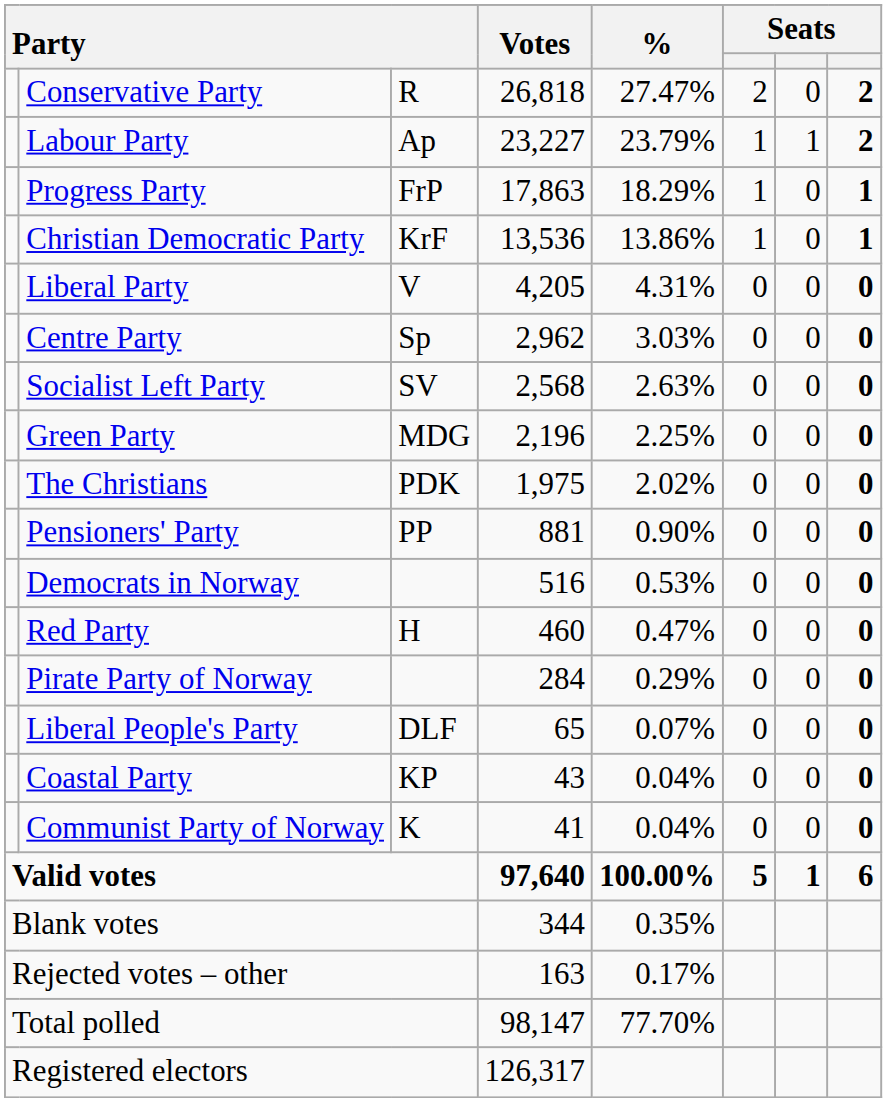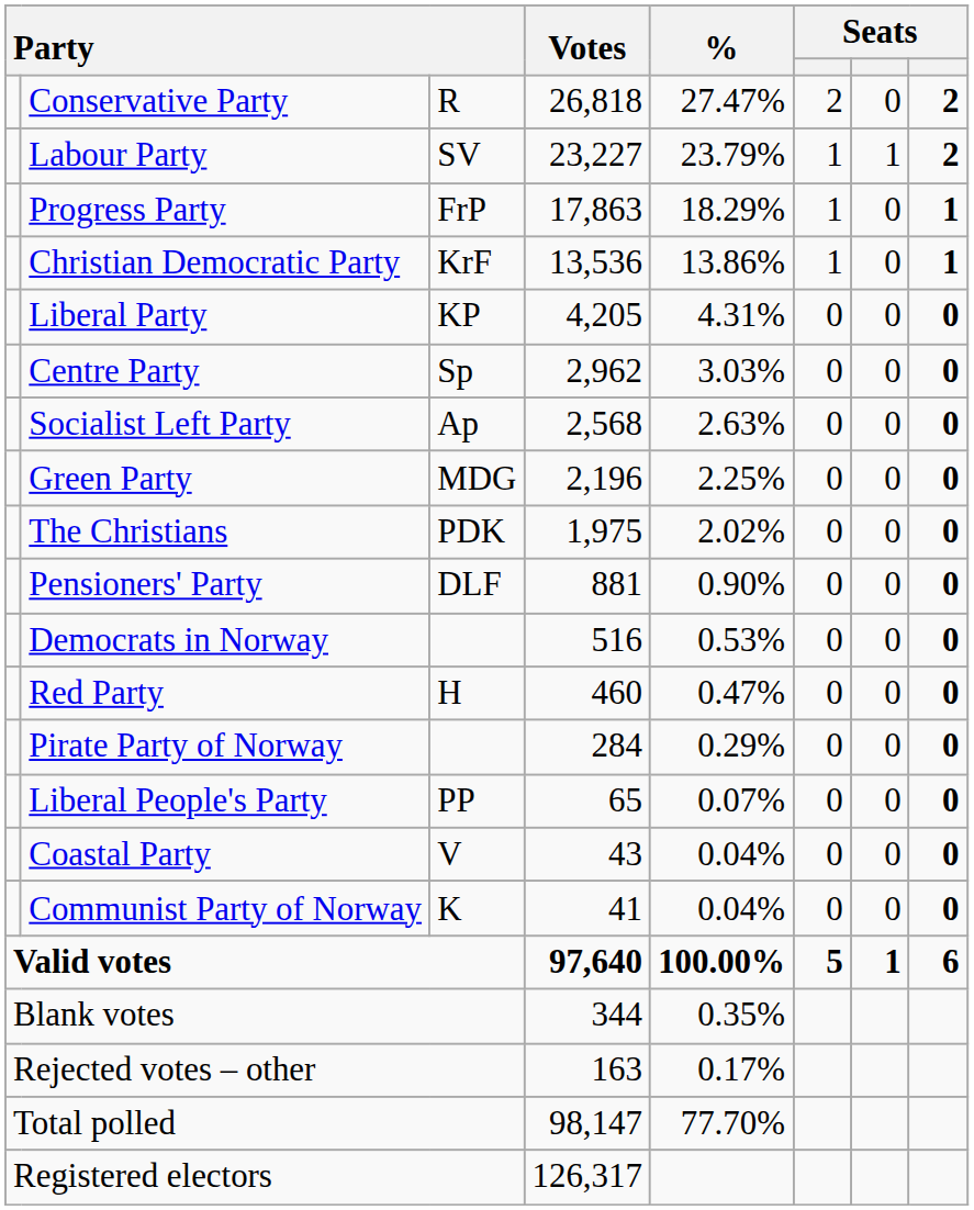Labour Party | column 3: Ap -> SV
Liberal Party | column 3: V -> KP
Socialist Left Party | column 3: SV -> Ap
Pensioners' Party | column 3: PP -> DLF
Liberal People's Party | column 3: DLF -> PP
Coastal Party | column 3: KP -> V
